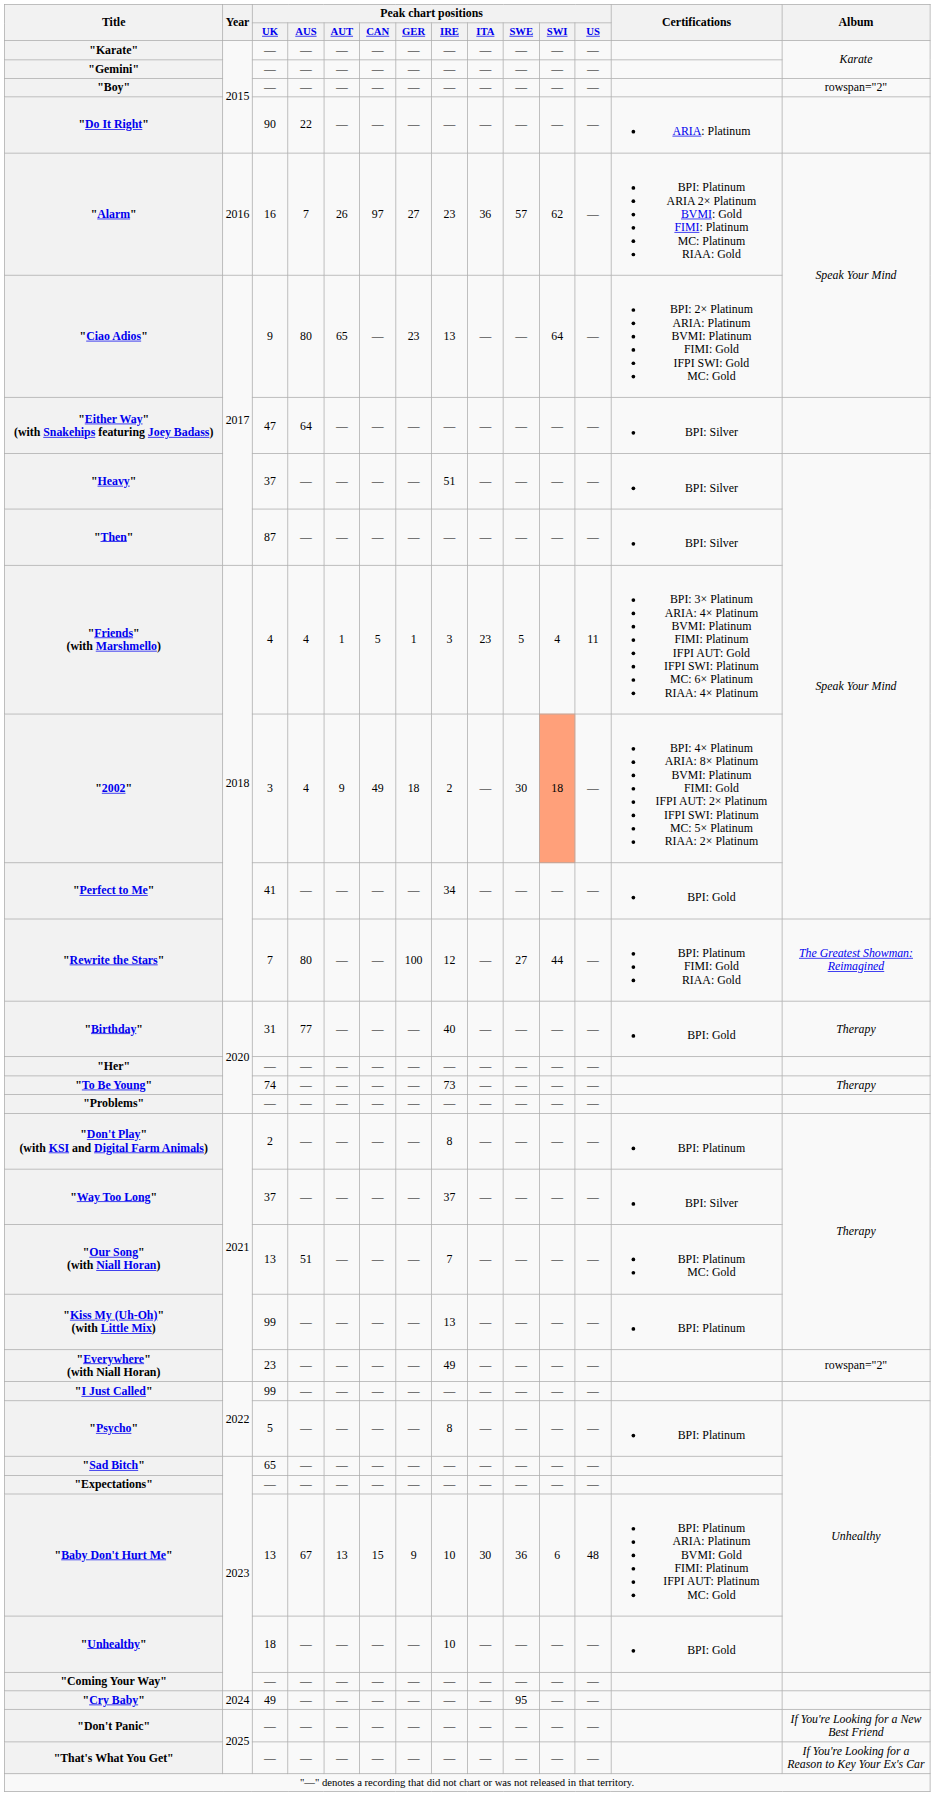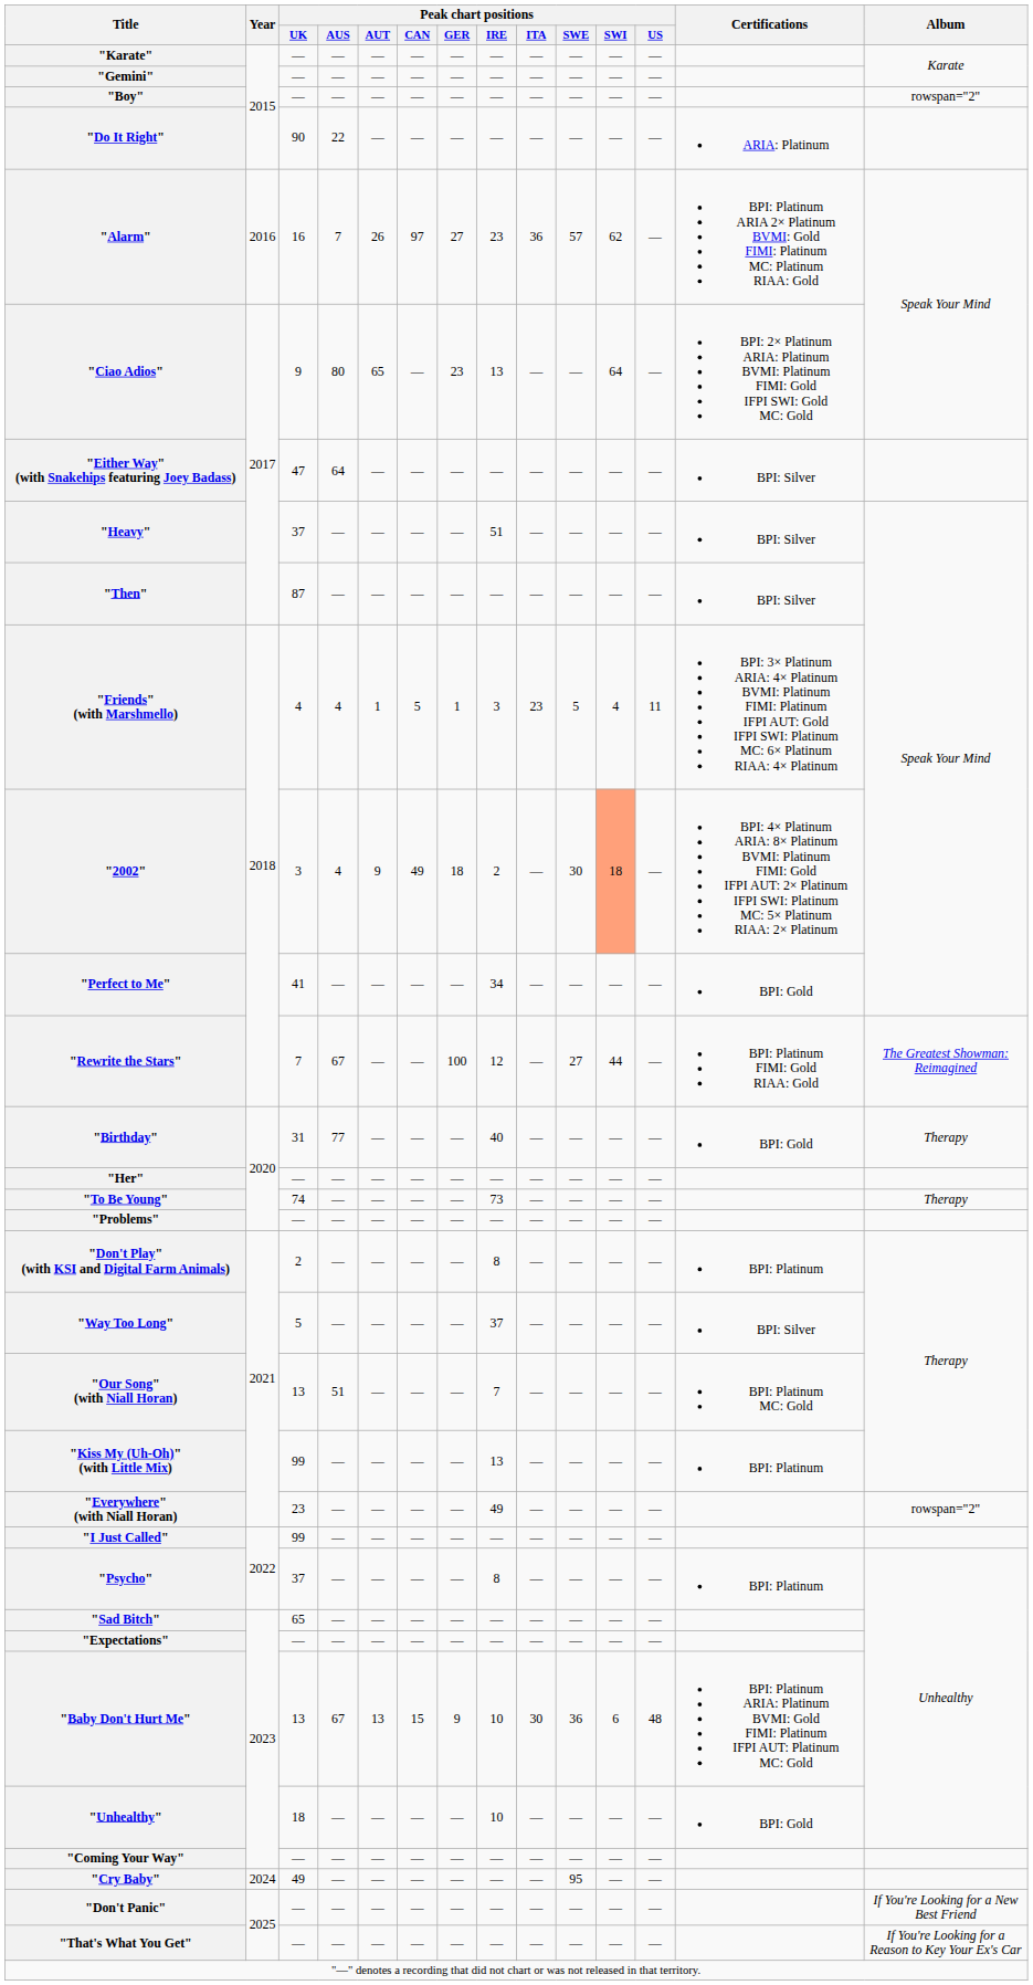"Rewrite the Stars" | Peak chart positions / AUS: 80 -> 67
"Way Too Long" | Peak chart positions / UK: 37 -> 5
"Psycho" | Peak chart positions / UK: 5 -> 37
